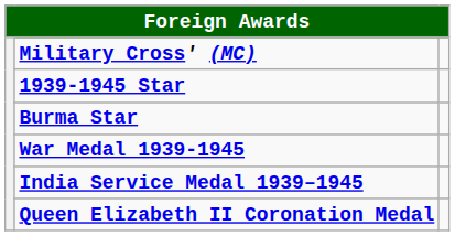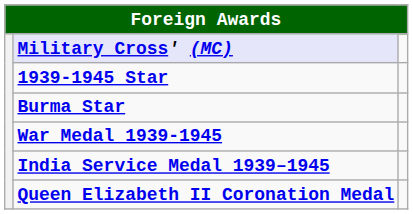Military Cross' (MC) | column 2: no background -> lavender background
